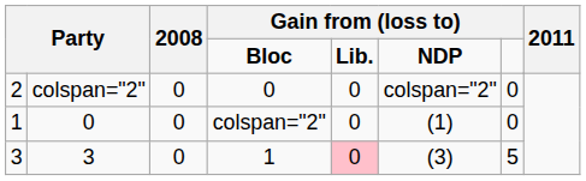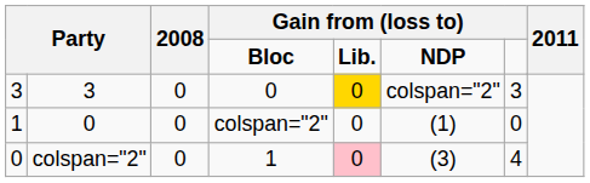row 3 | column 1: 2 -> 3
row 3 | column 2: colspan="2" -> 3
row 3 | column 5: no background -> gold background
row 3 | column 7: 0 -> 3
row 5 | column 1: 3 -> 0
row 5 | column 2: 3 -> colspan="2"
row 5 | column 7: 5 -> 4
